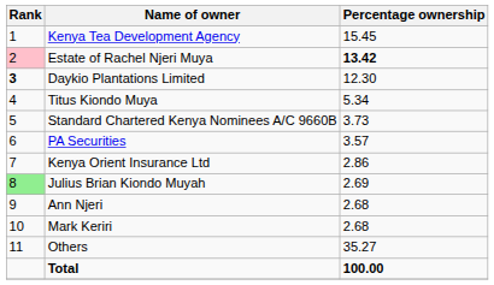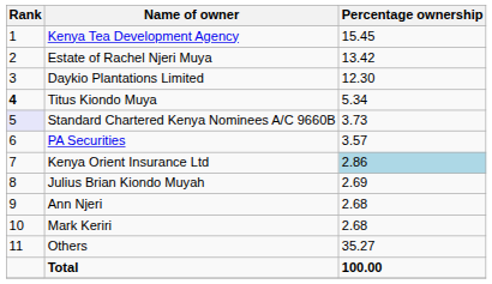Estate of Rachel Njeri Muya | Rank: pink background -> no background
Estate of Rachel Njeri Muya | Percentage ownership: bold -> normal
Daykio Plantations Limited | Rank: bold -> normal
Titus Kiondo Muya | Rank: normal -> bold
Standard Chartered Kenya Nominees A/C 9660B | Rank: no background -> lavender background
Kenya Orient Insurance Ltd | Percentage ownership: no background -> lightblue background
Julius Brian Kiondo Muyah | Rank: lightgreen background -> no background
